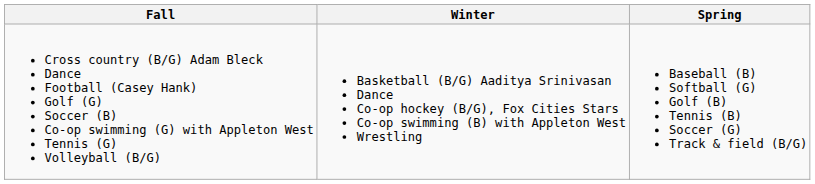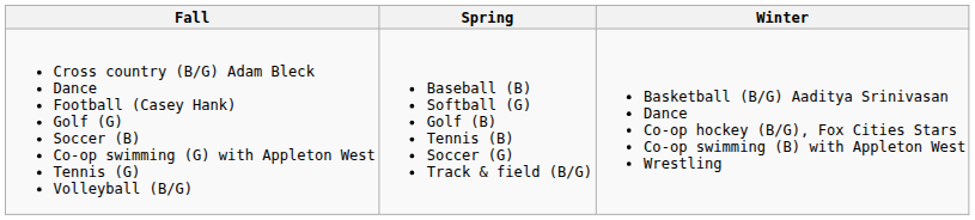columns swapped: Winter <-> Spring
